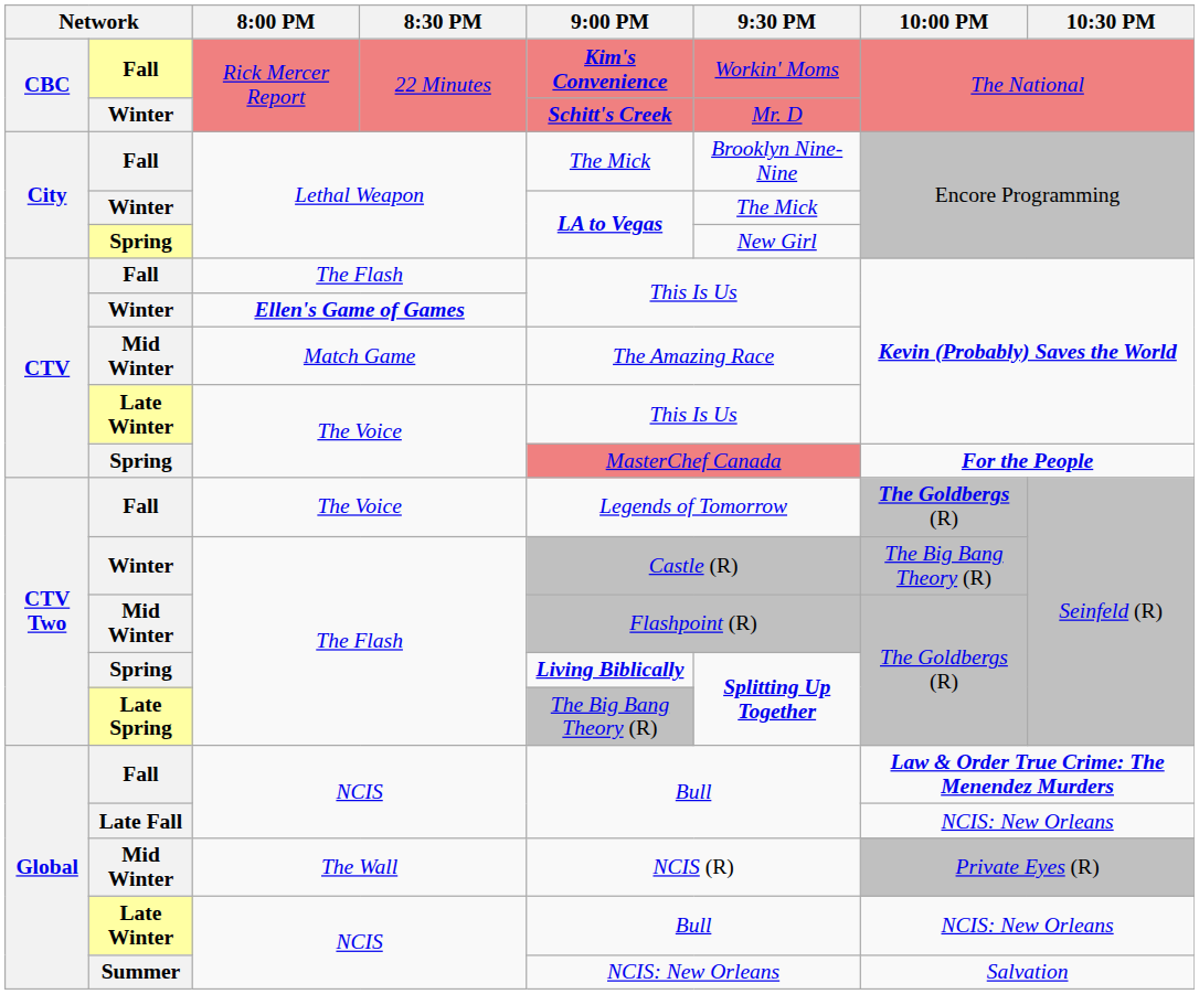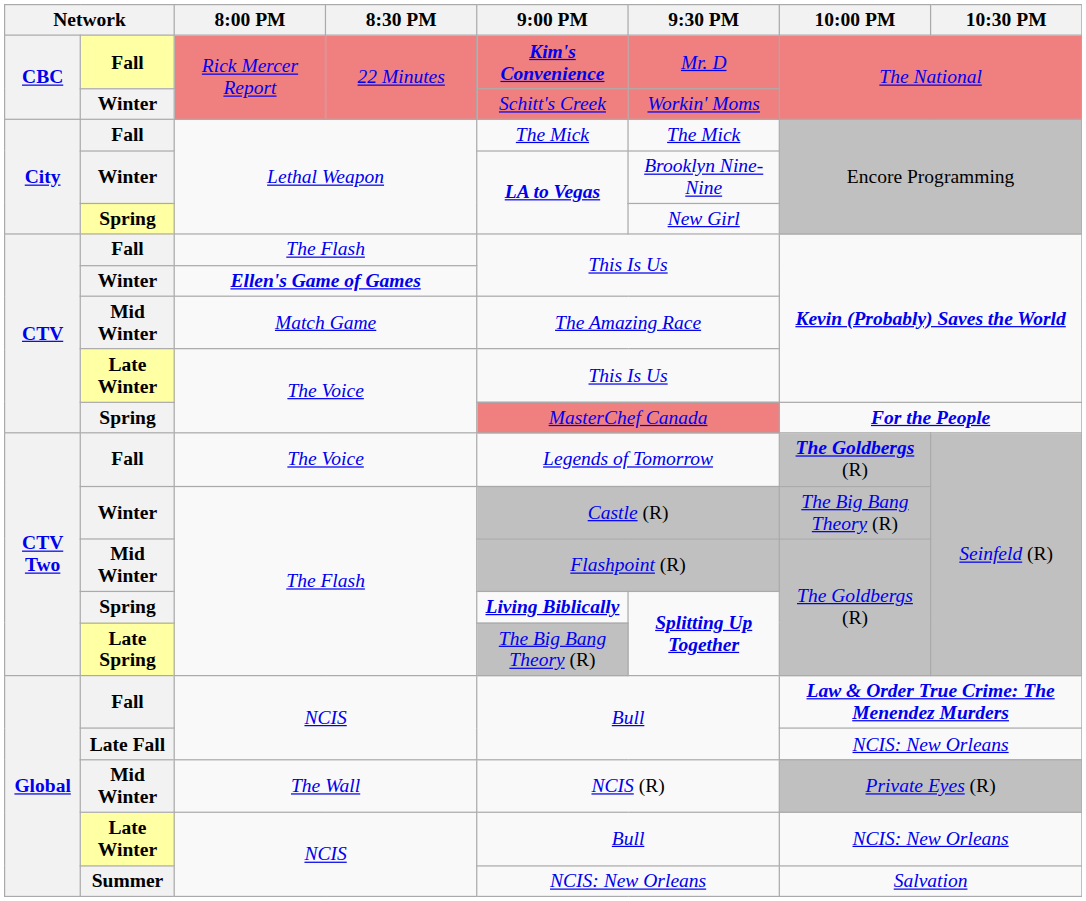Fall / Rick Mercer Report | 9:30 PM: Workin' Moms -> Mr. D
Winter / Rick Mercer Report | 9:00 PM: bold -> normal
Winter / Rick Mercer Report | 9:30 PM: Mr. D -> Workin' Moms
Fall / Lethal Weapon | 9:30 PM: Brooklyn Nine-Nine -> The Mick
Winter / Lethal Weapon | 9:30 PM: The Mick -> Brooklyn Nine-Nine
